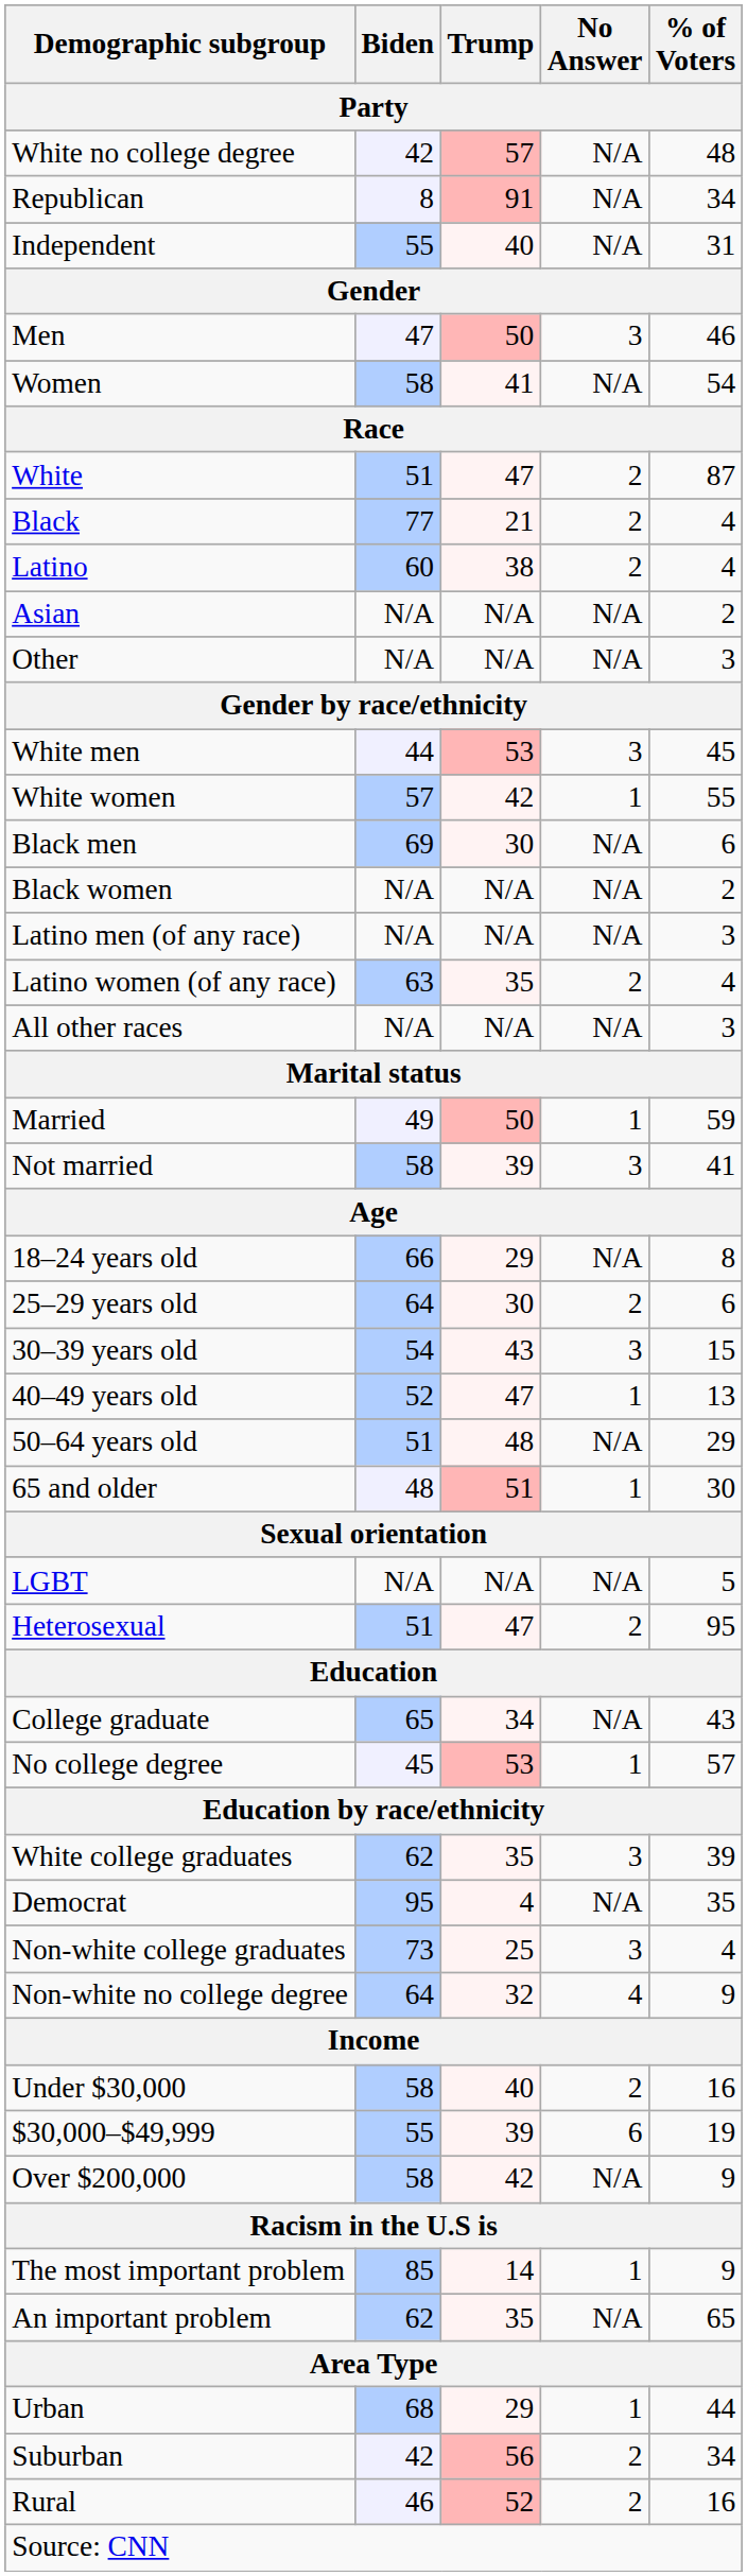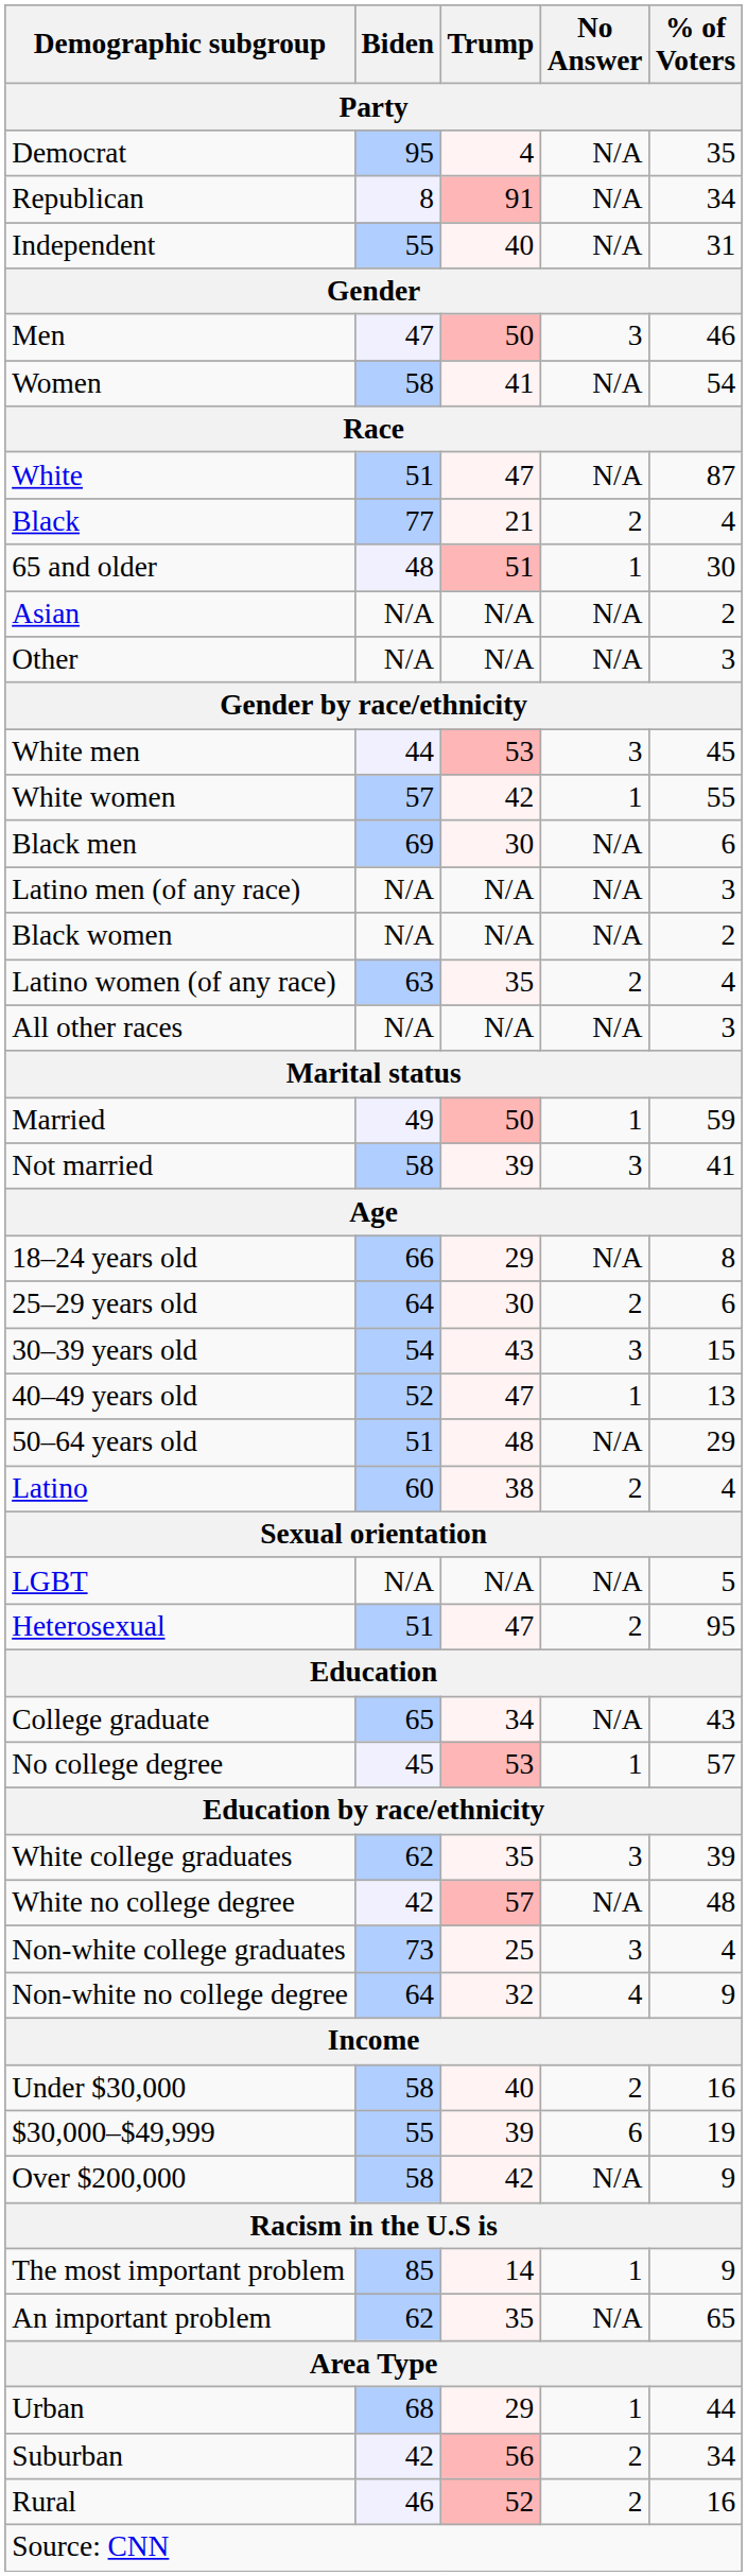rows swapped: Democrat <-> White no college degree
White | No Answer: 2 -> N/A
rows swapped: Latino <-> 65 and older
rows swapped: Black women <-> Latino men (of any race)
